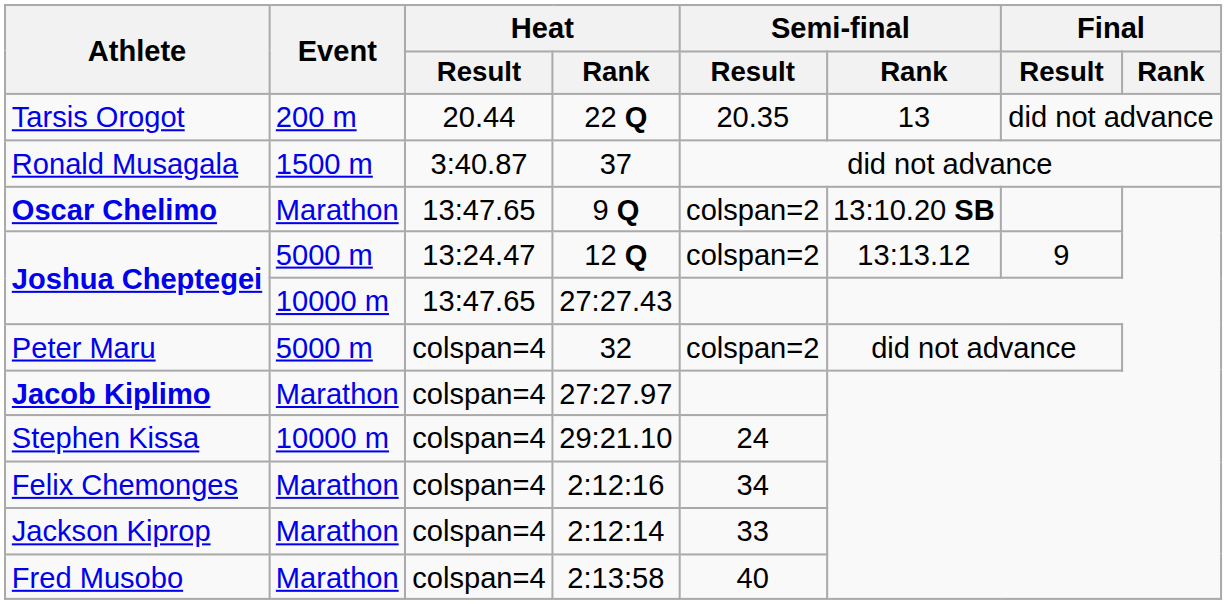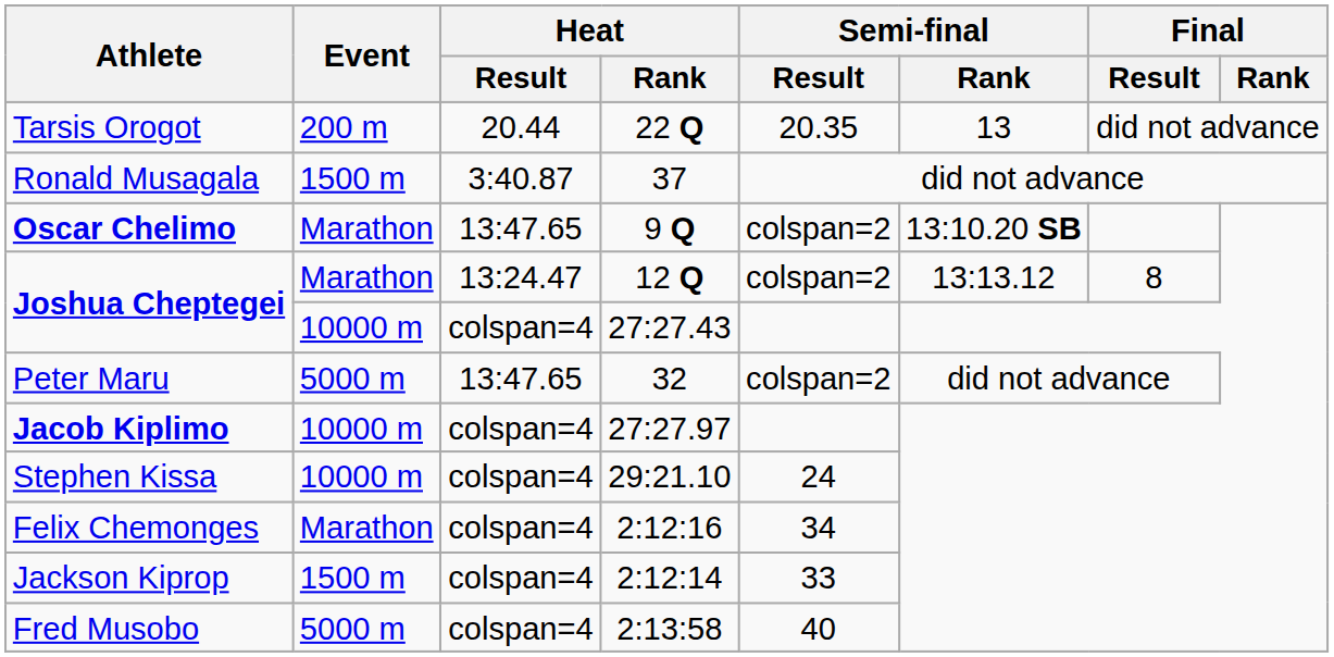Joshua Cheptegei / 12 Q | Event: 5000 m -> Marathon
Joshua Cheptegei / 12 Q | Final / Result: 9 -> 8
Joshua Cheptegei / 27:27.43 | Heat / Result: 13:47.65 -> colspan=4
Peter Maru | Heat / Result: colspan=4 -> 13:47.65
Jacob Kiplimo | Event: Marathon -> 10000 m
Jackson Kiprop | Event: Marathon -> 1500 m
Fred Musobo | Event: Marathon -> 5000 m
